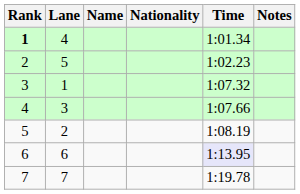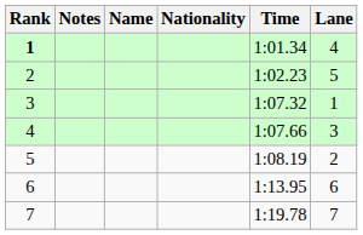columns swapped: Lane <-> Notes
row 7 | Time: lavender background -> no background
